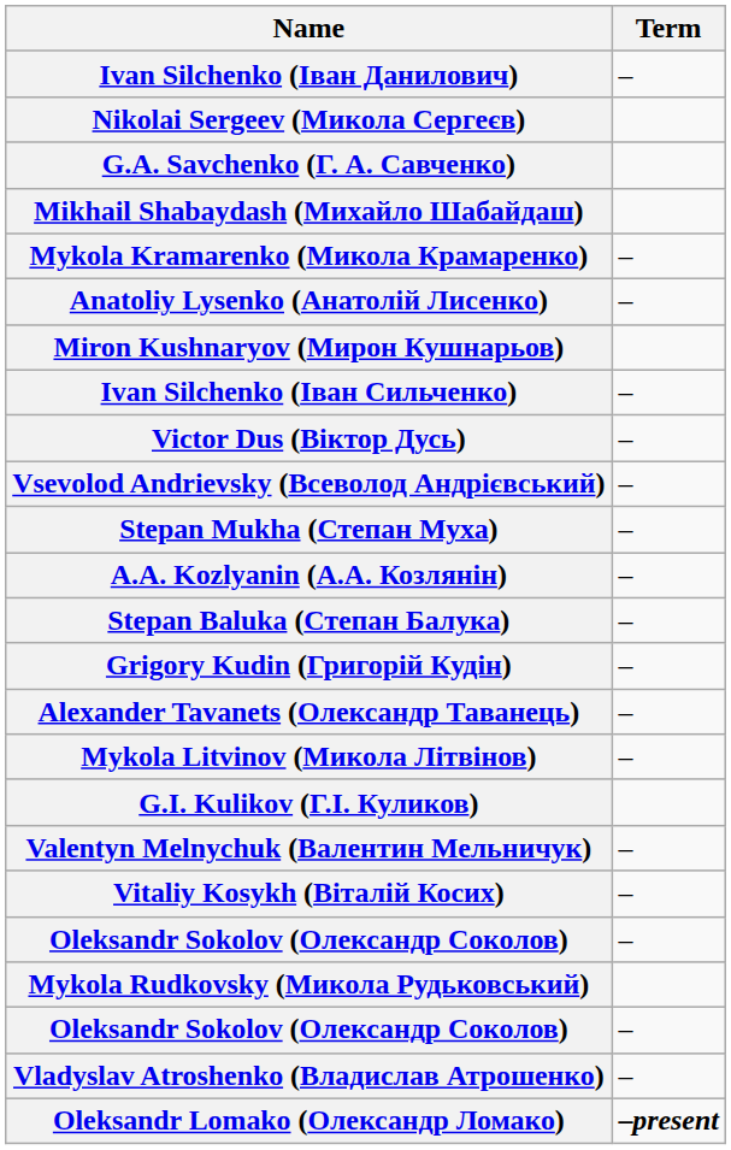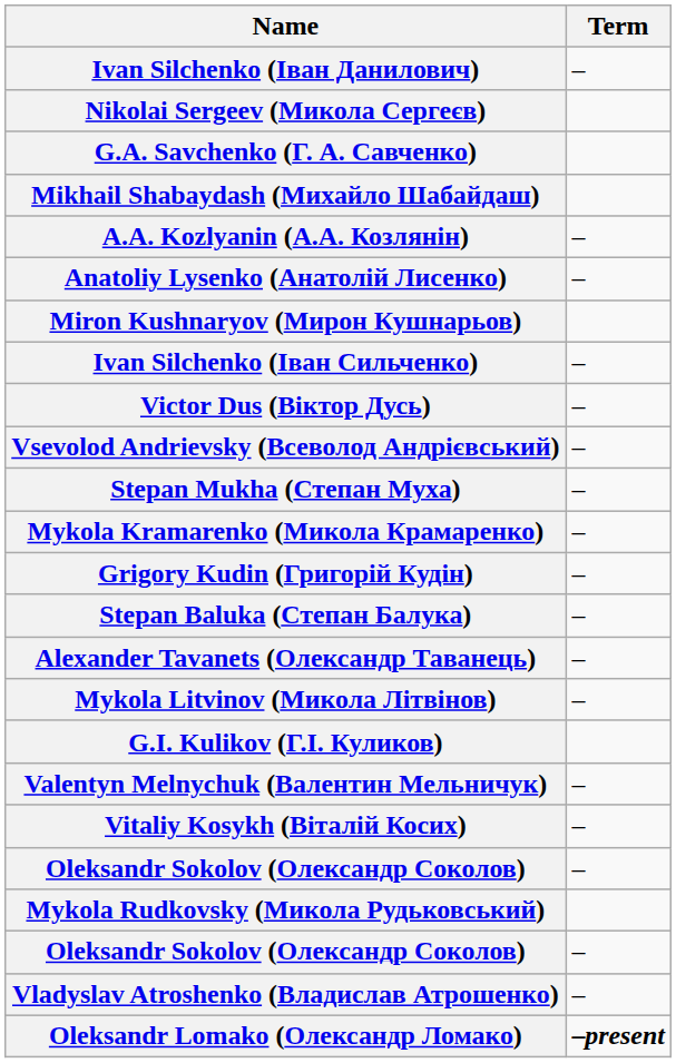row 6 | Name: Mykola Kramarenko (Микола Крамаренко) -> A.A. Kozlyanin (А.А. Козлянін)
row 13 | Name: A.A. Kozlyanin (А.А. Козлянін) -> Mykola Kramarenko (Микола Крамаренко)
row 14 | Name: Stepan Baluka (Степан Балука) -> Grigory Kudin (Григорій Кудін)
row 15 | Name: Grigory Kudin (Григорій Кудін) -> Stepan Baluka (Степан Балука)
